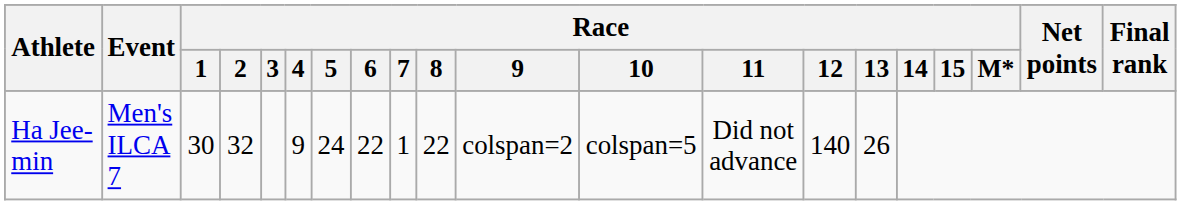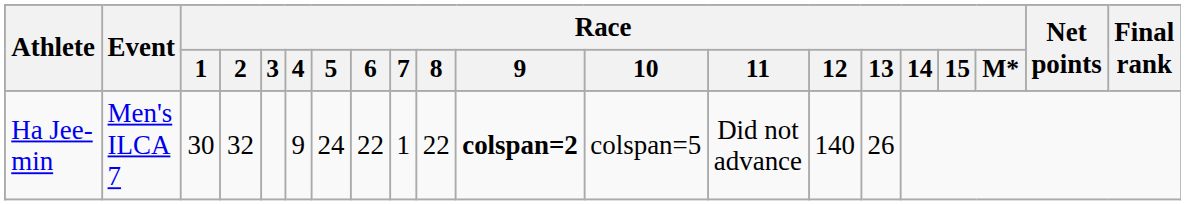Ha Jee-min | Race / 9: normal -> bold
